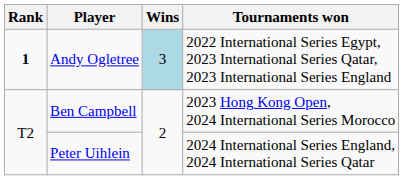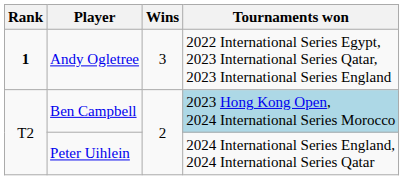Andy Ogletree | Wins: lightblue background -> no background
Ben Campbell | Tournaments won: no background -> lightblue background
